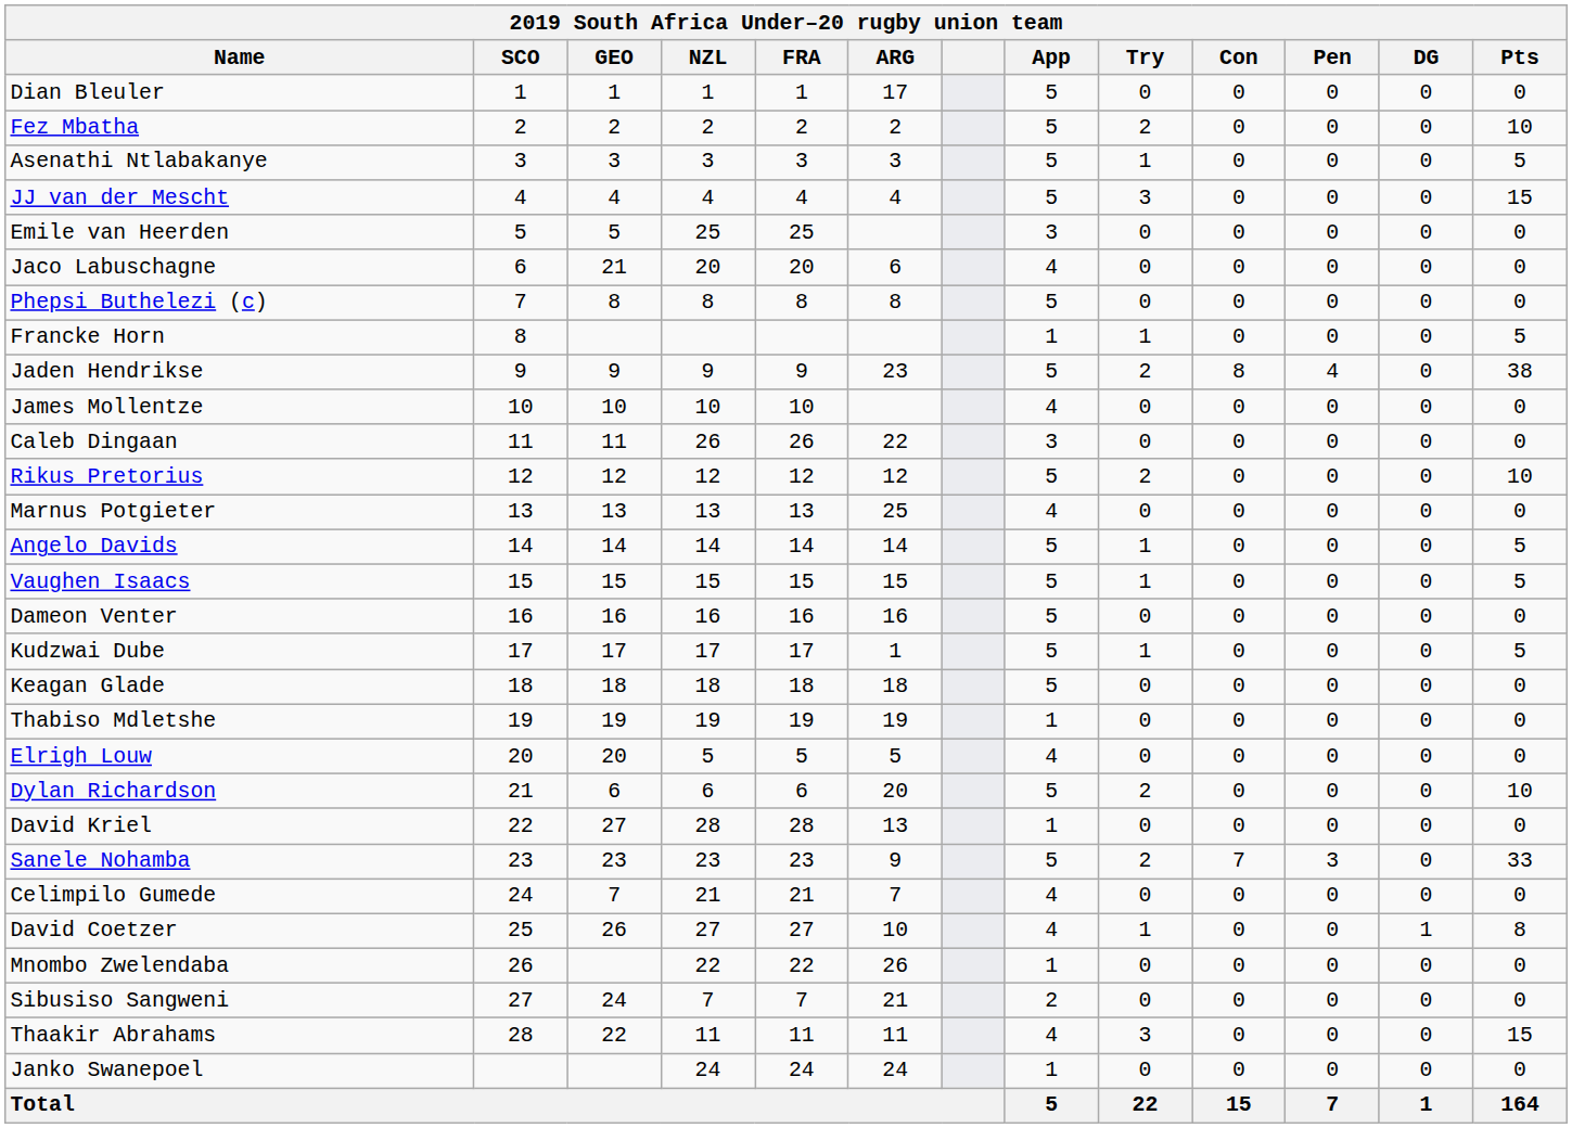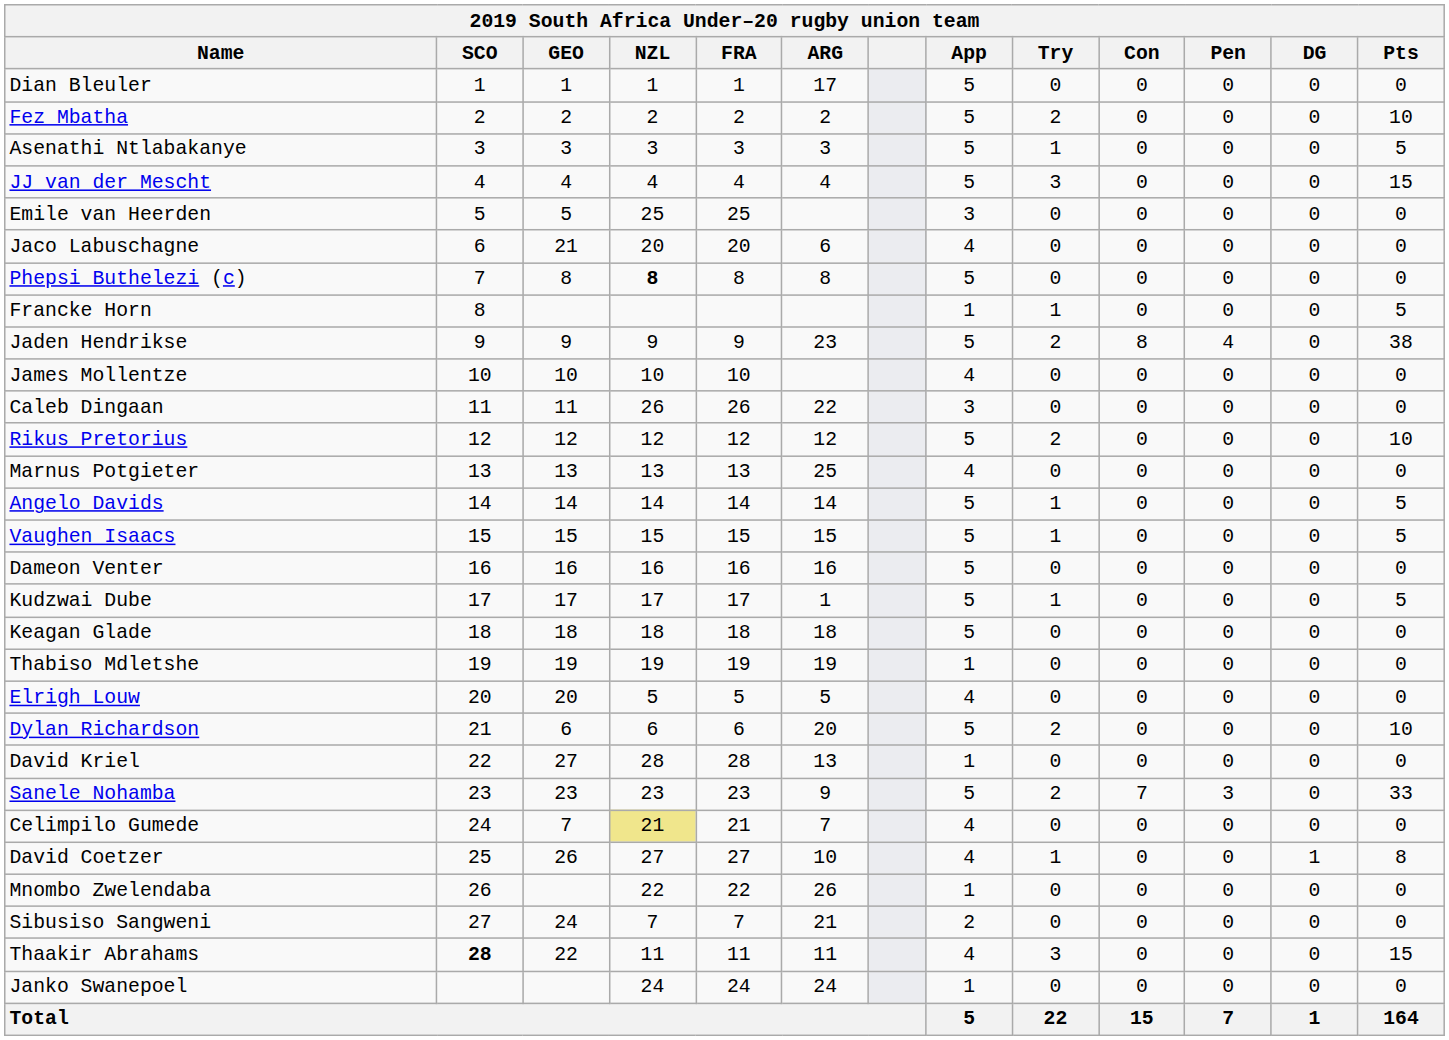Phepsi Buthelezi (c) | NZL: normal -> bold
Celimpilo Gumede | NZL: no background -> khaki background
Thaakir Abrahams | SCO: normal -> bold
